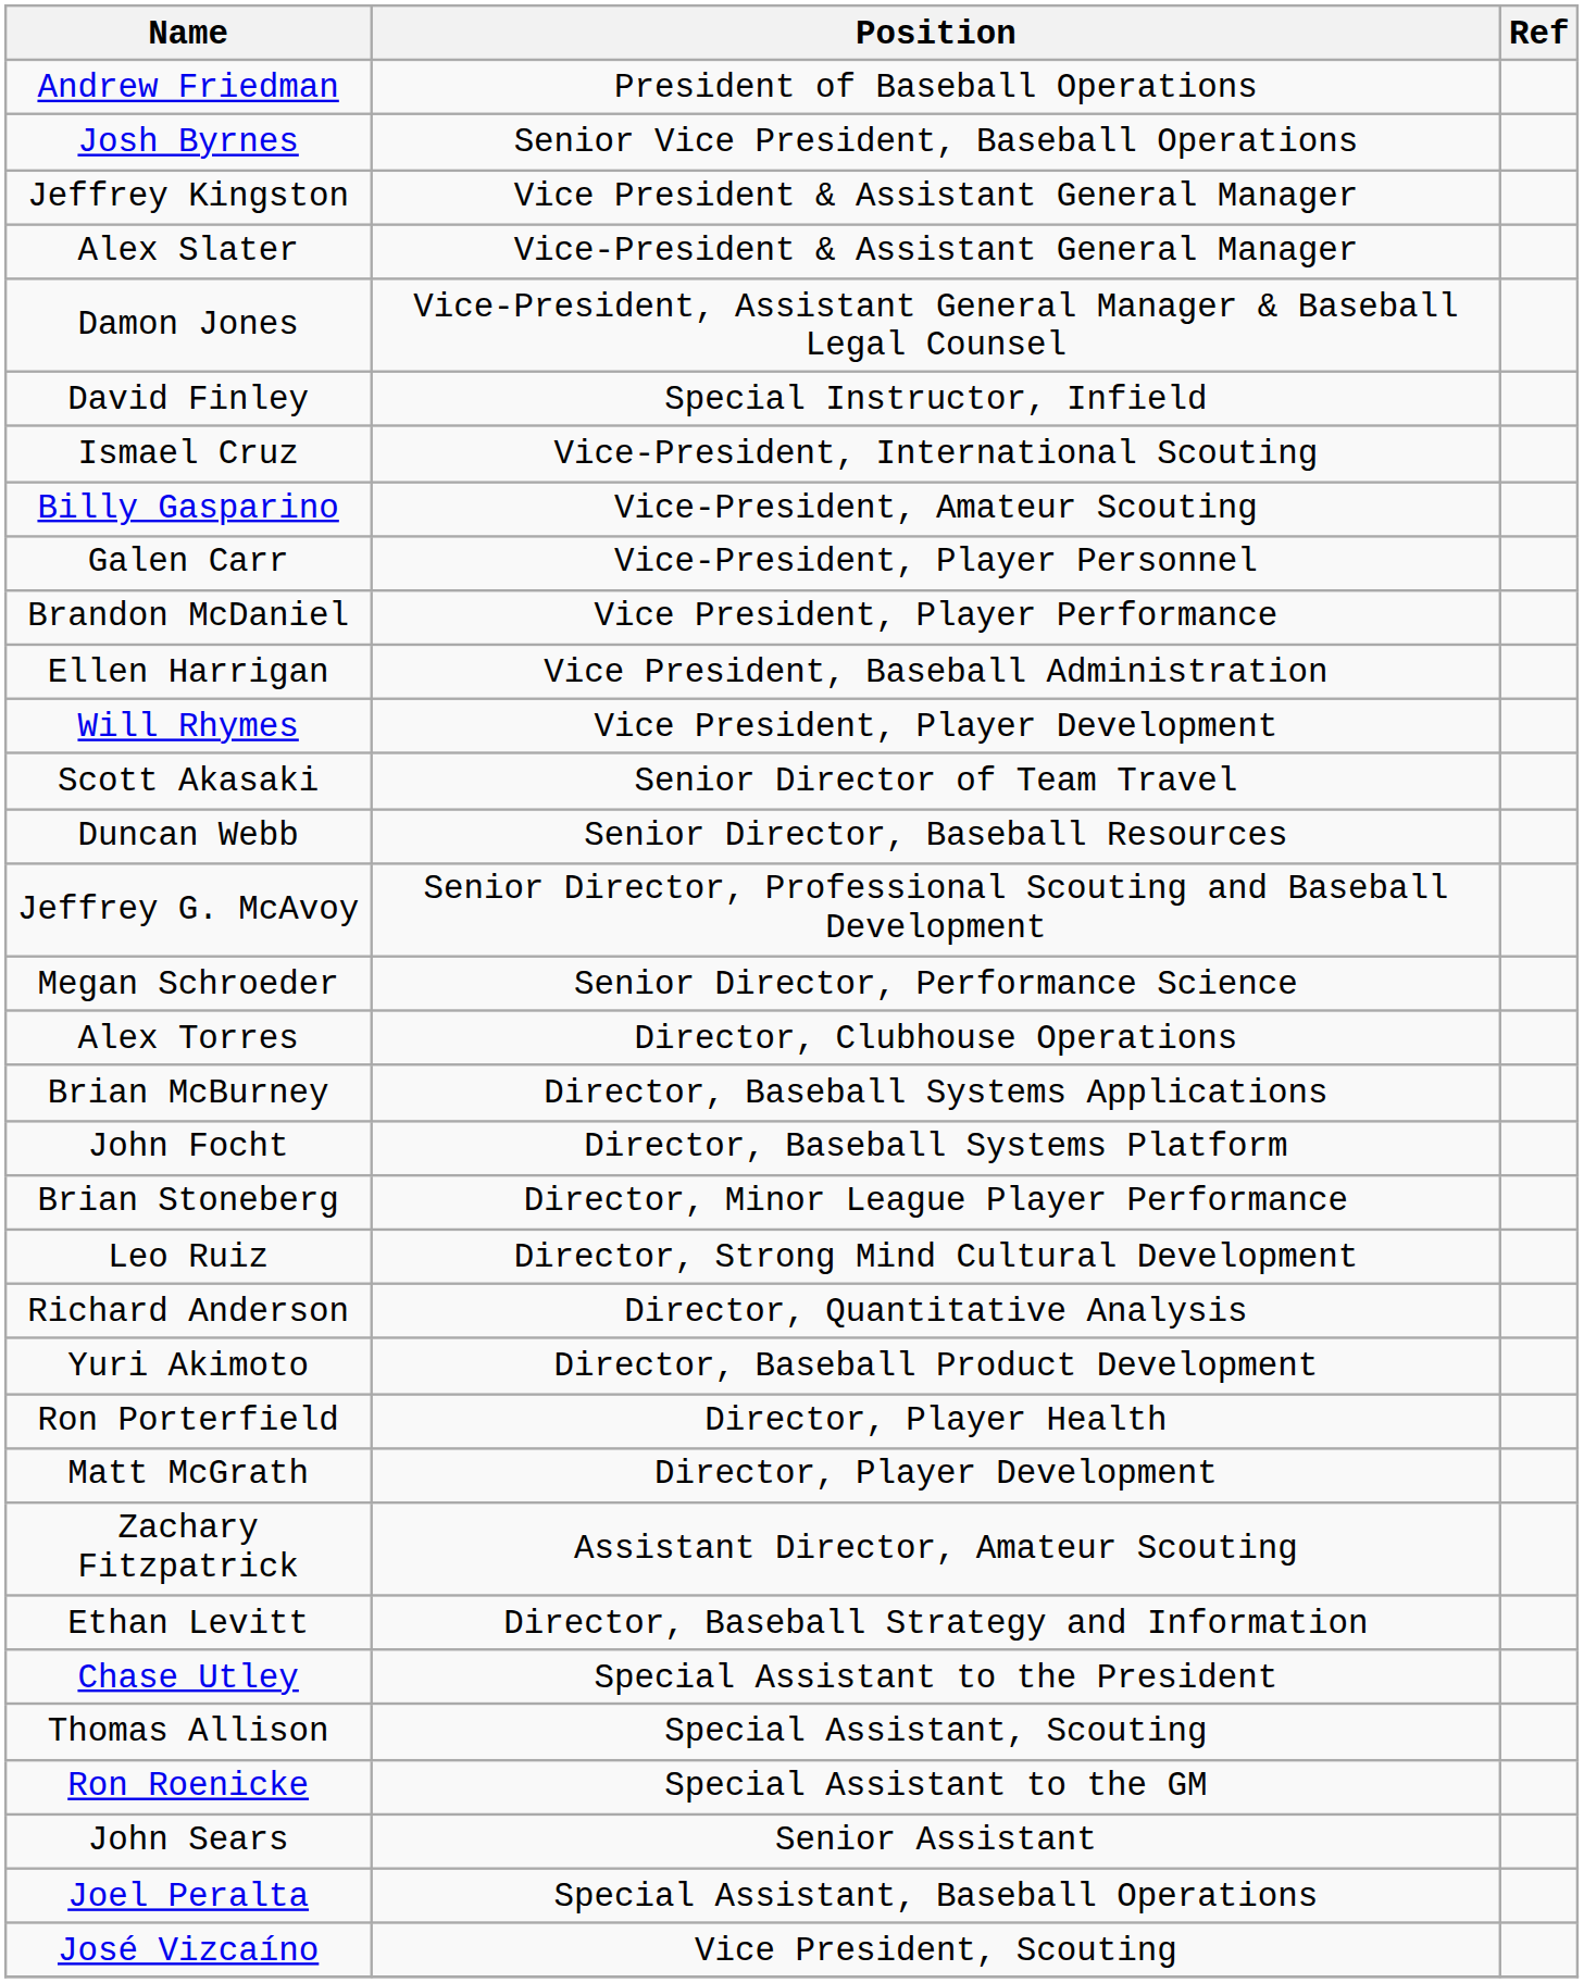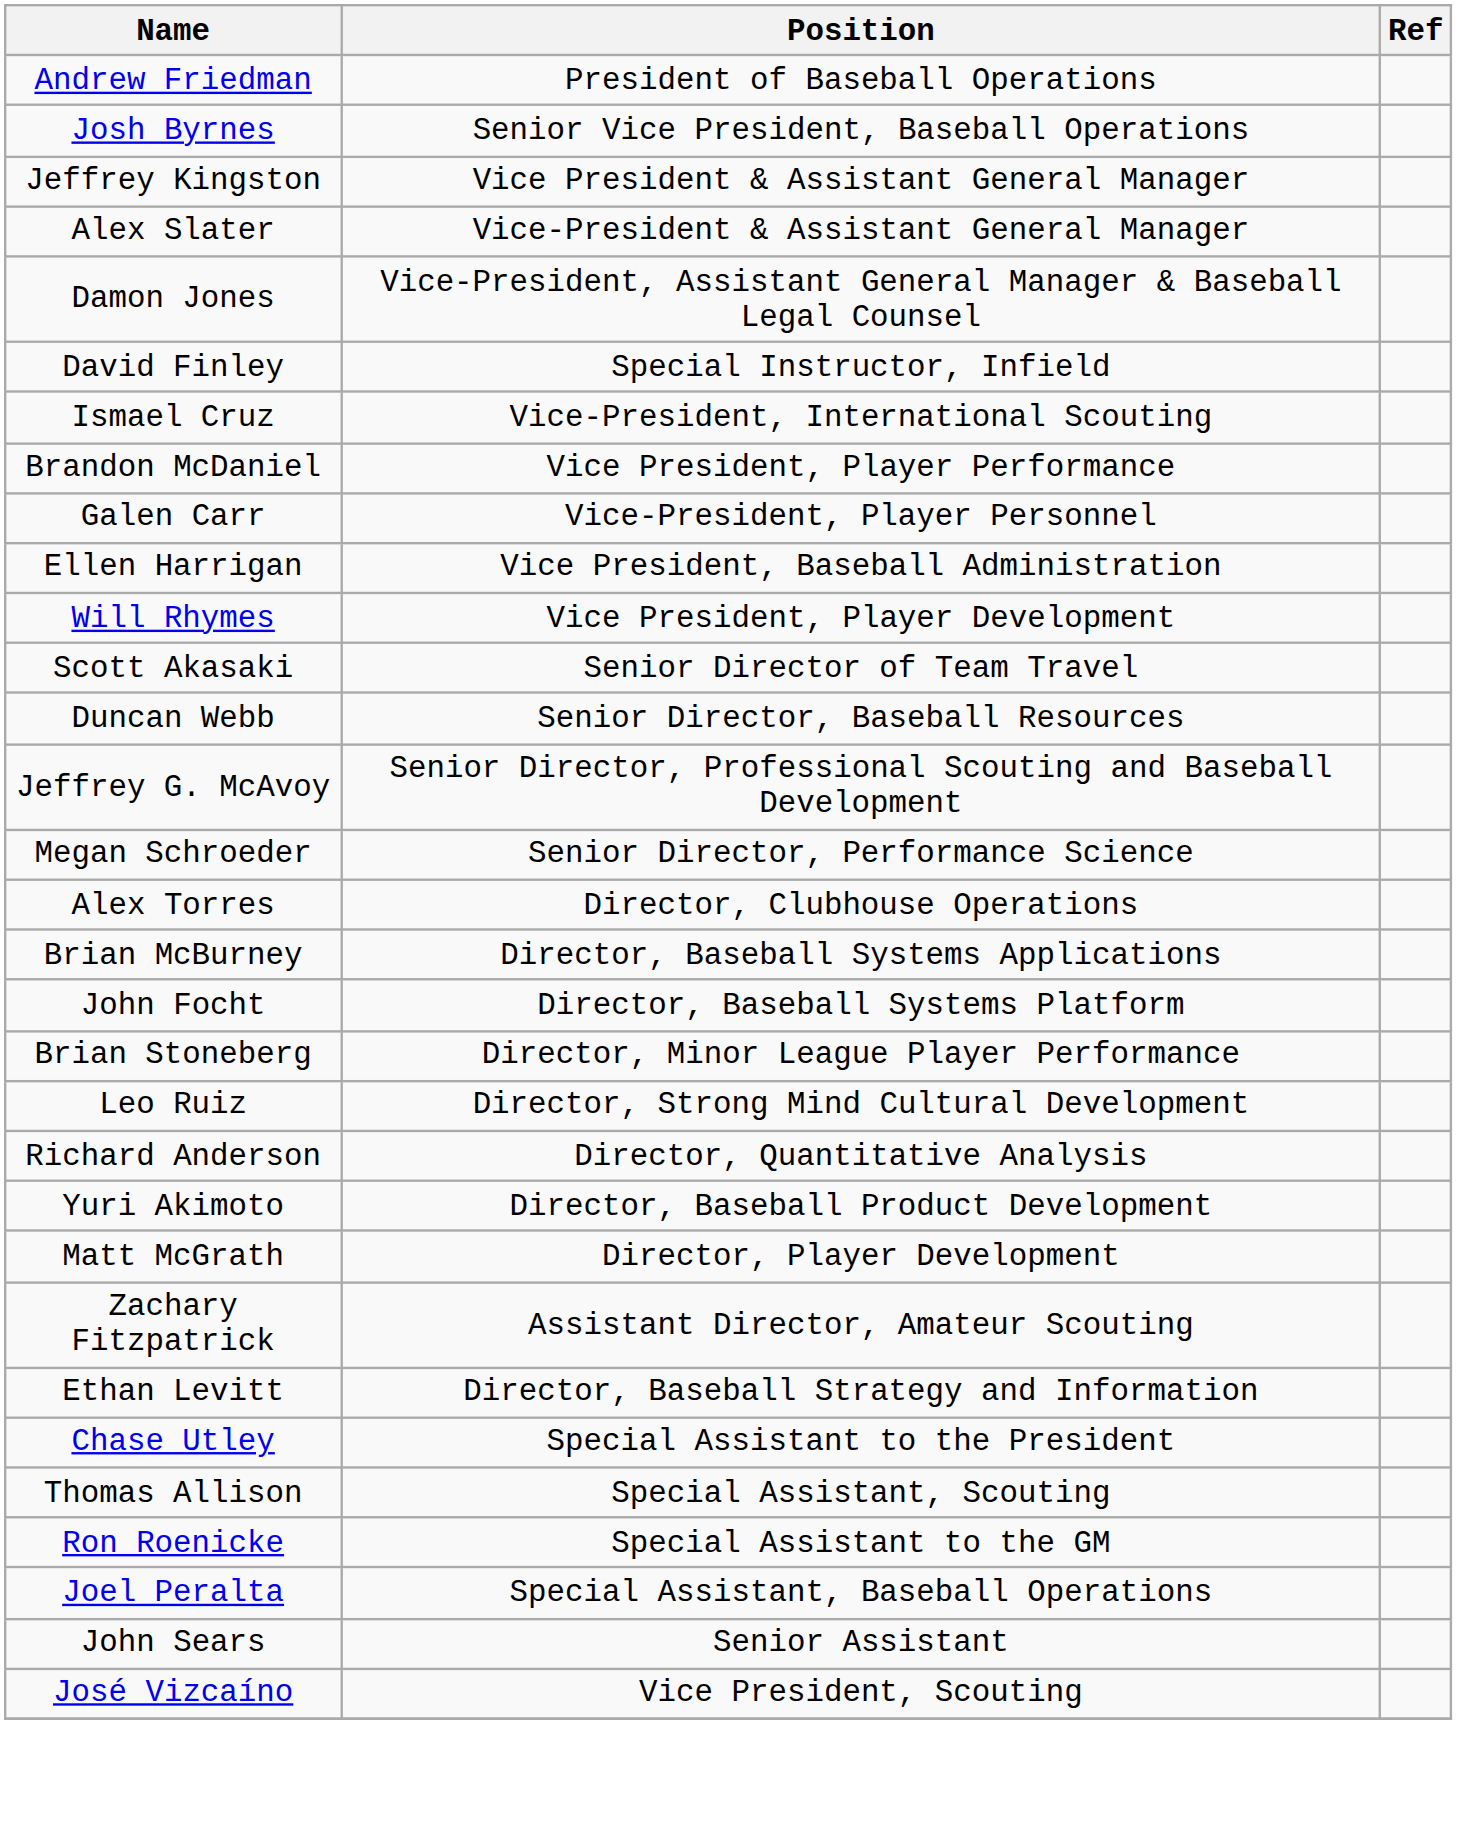- row: Billy Gasparino | Vice-President, Amateur Scouting
rows swapped: Galen Carr <-> Brandon McDaniel
- row: Ron Porterfield | Director, Player Health
rows swapped: John Sears <-> Joel Peralta
